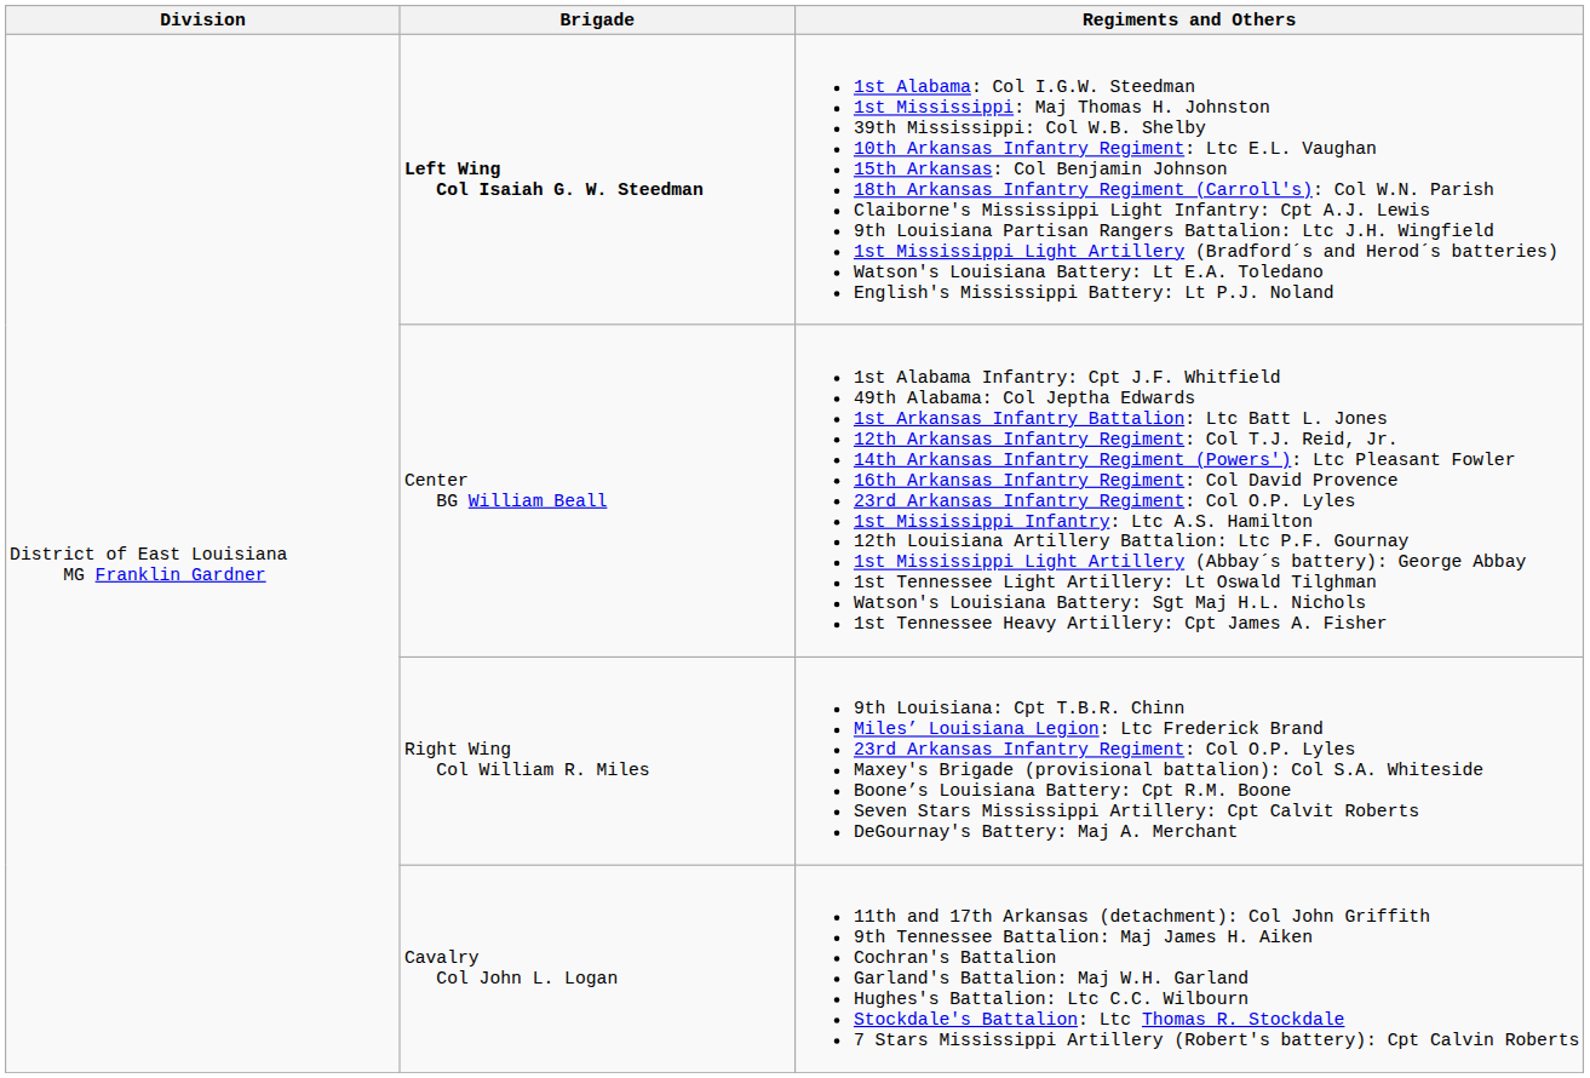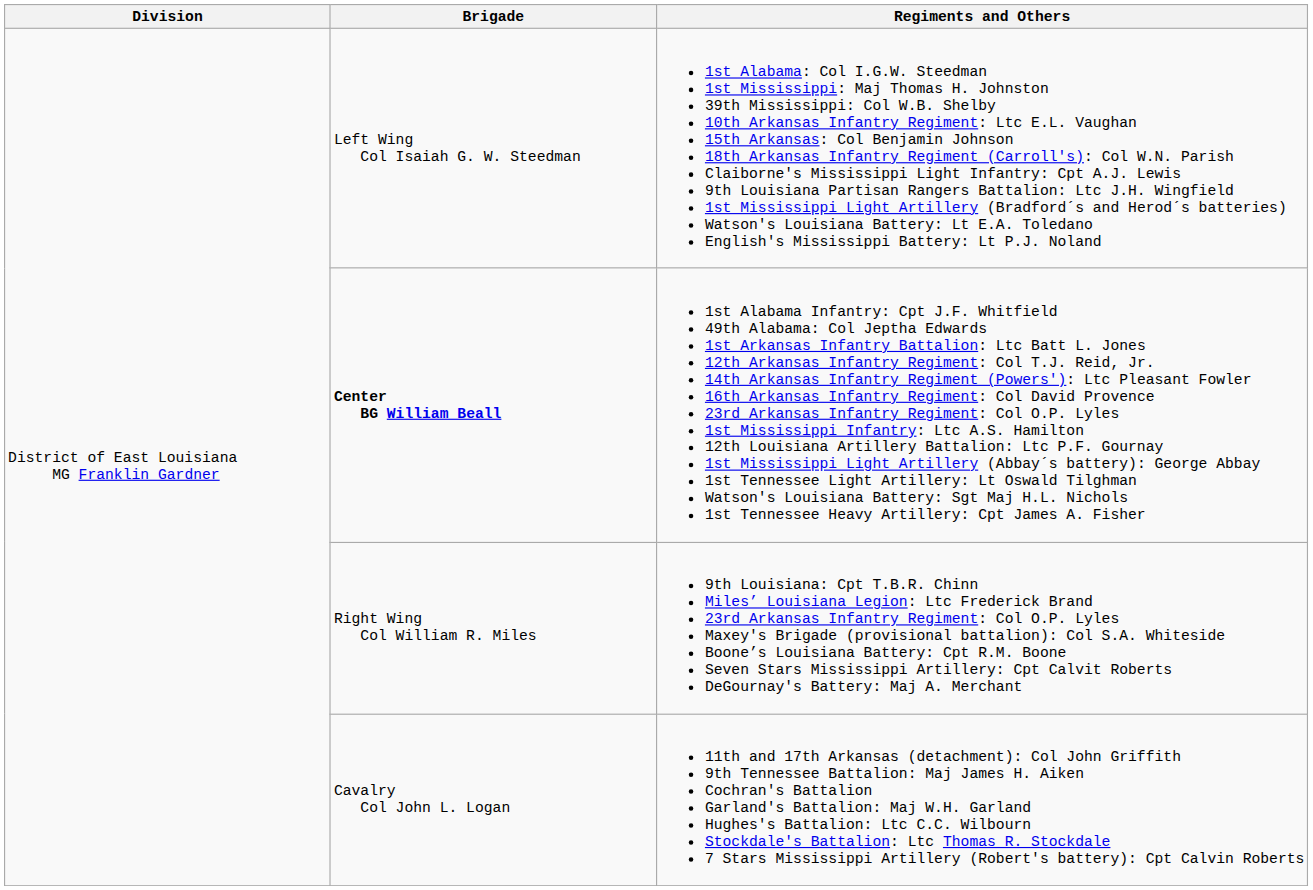Left Wing Col Isaiah G. W. Steedman | Brigade: bold -> normal
Center BG William Beall | Brigade: normal -> bold
